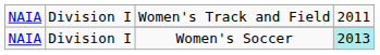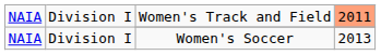Women's Track and Field | column 4: no background -> lightsalmon background
Women's Soccer | column 4: paleturquoise background -> no background
